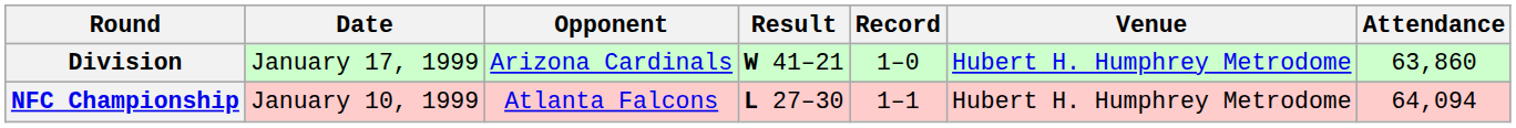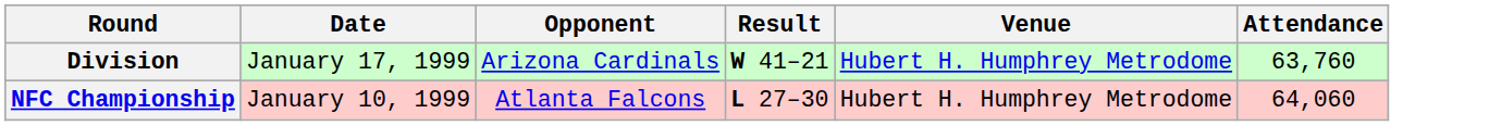- column: Record | 1–0 | 1–1
Division | Attendance: 63,860 -> 63,760
NFC Championship | Attendance: 64,094 -> 64,060
